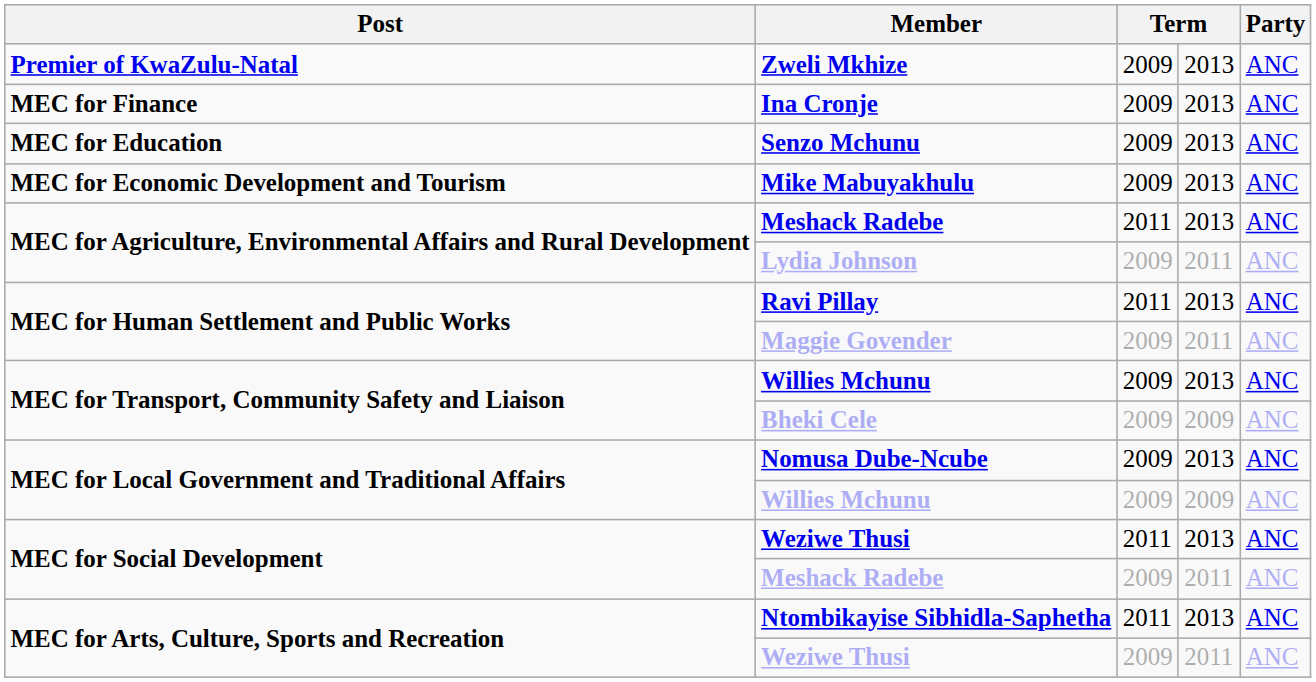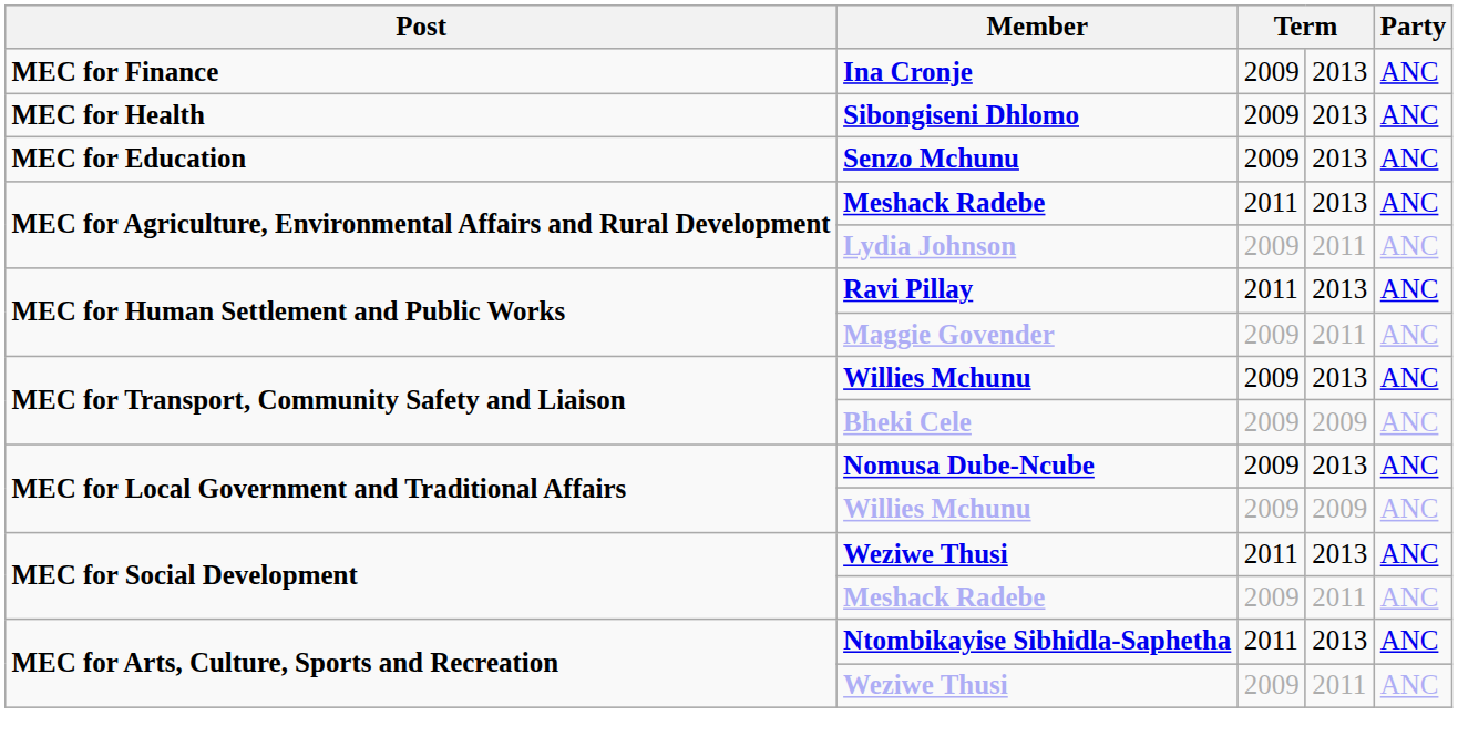- row: Premier of KwaZulu-Natal | Zweli Mkhize | 2009 | 2013 | ANC
+ row: MEC for Health | Sibongiseni Dhlomo | 2009 | 2013 | ANC
- row: MEC for Economic Development and Tourism | Mike Mabuyakhulu | 2009 | 2013 | ANC
